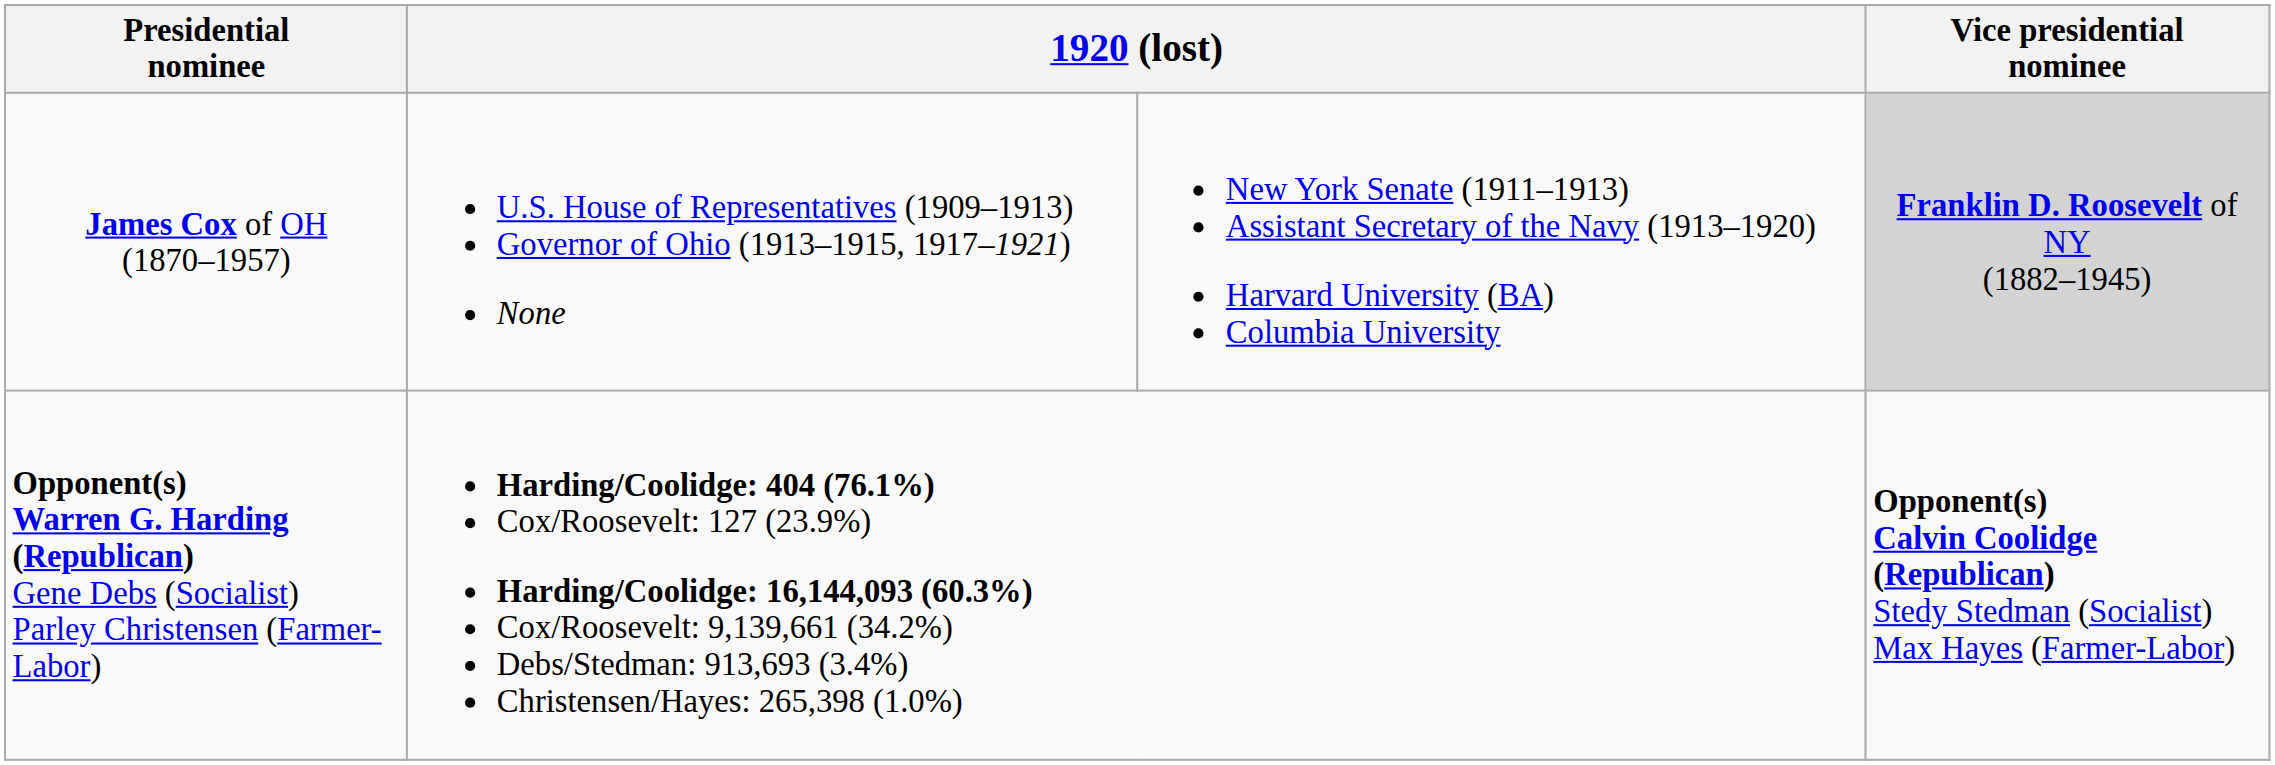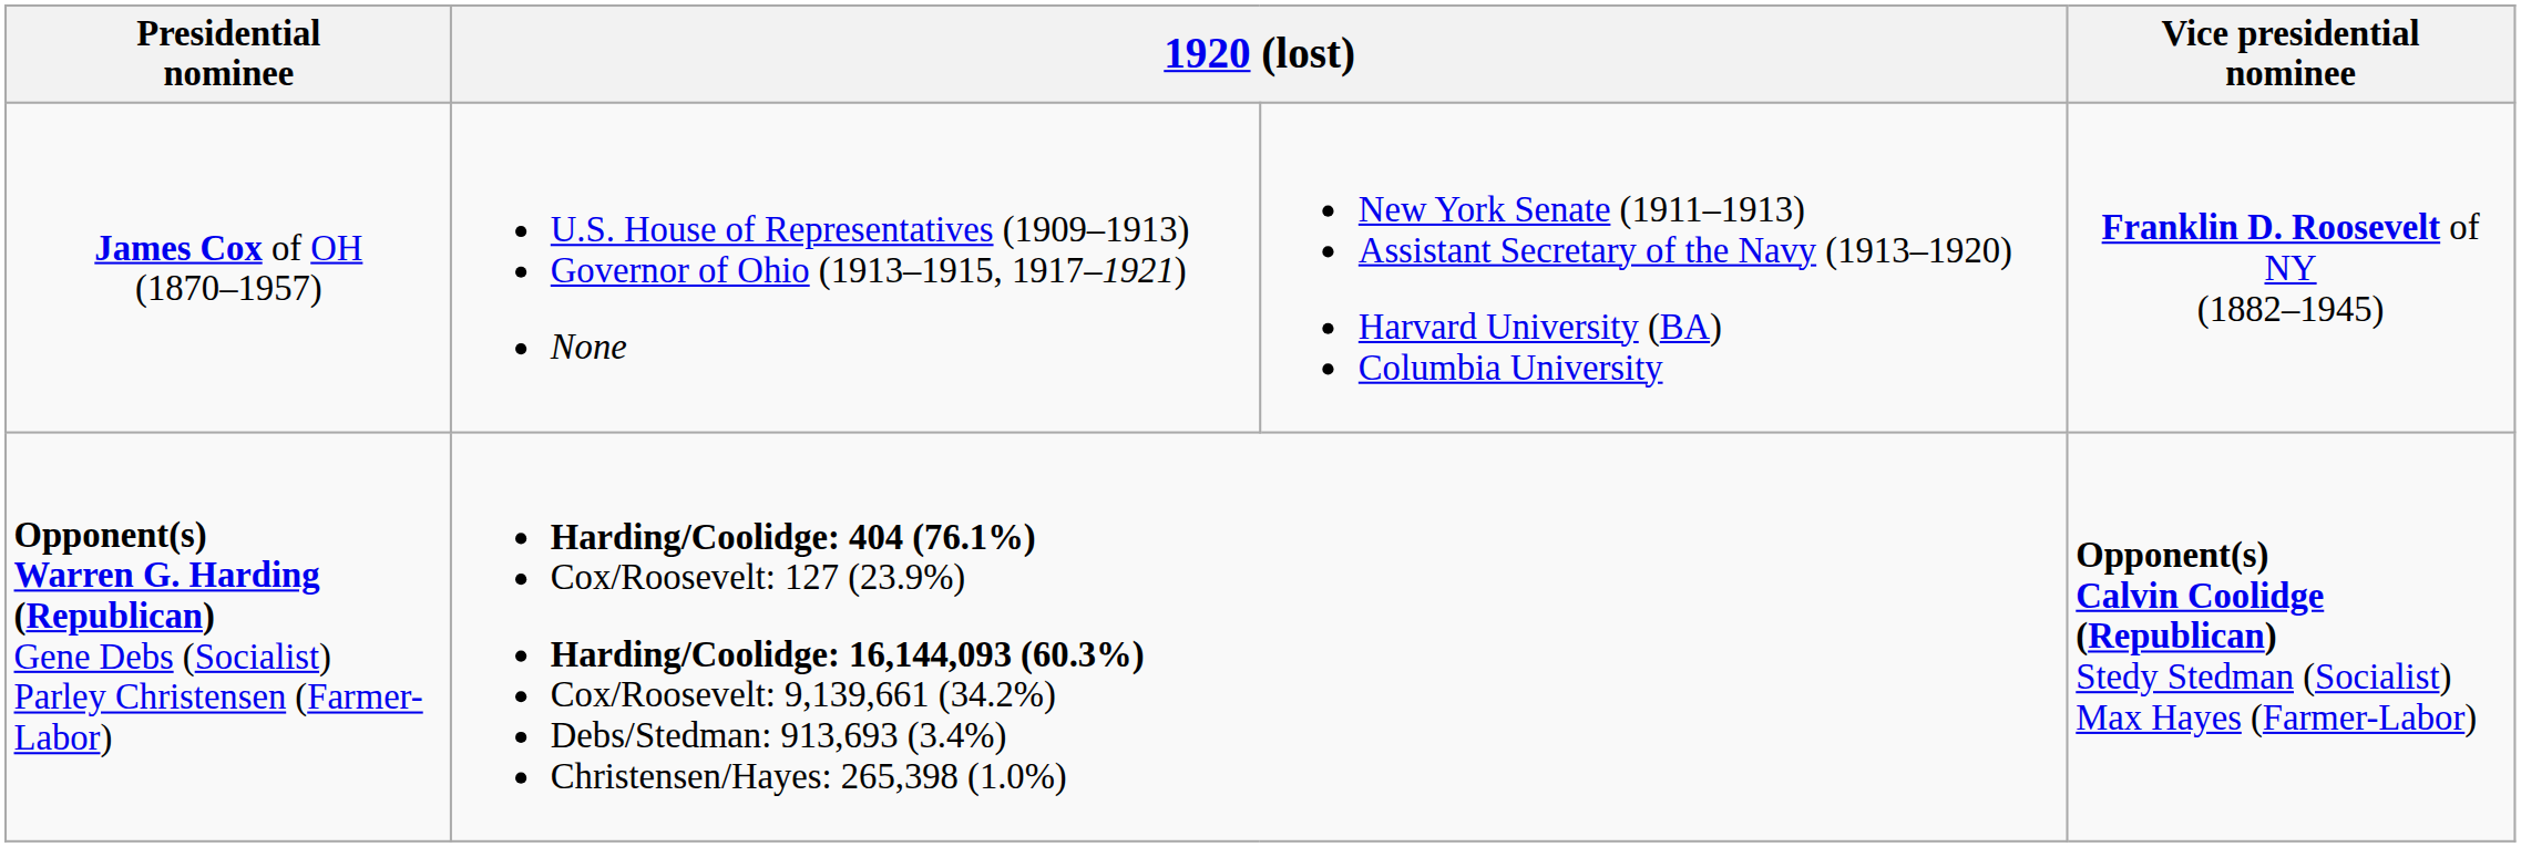James Cox of OH (1870–1957) | Vice presidential nominee: lightgrey background -> no background
